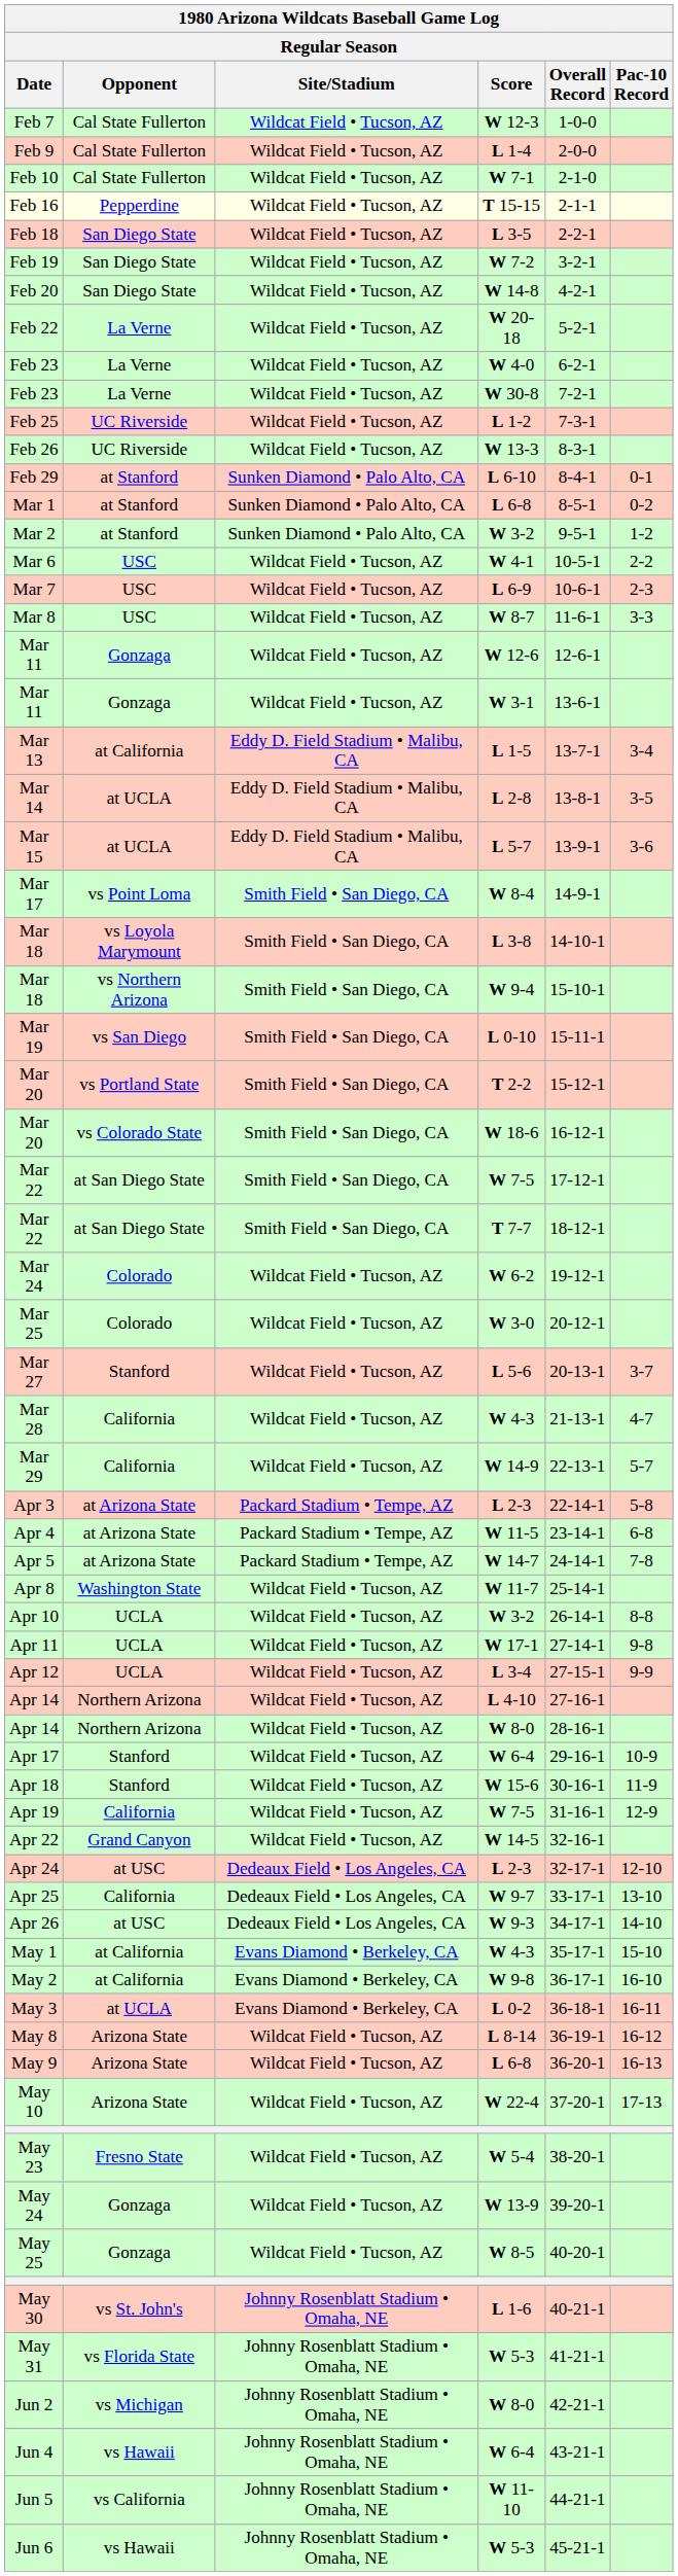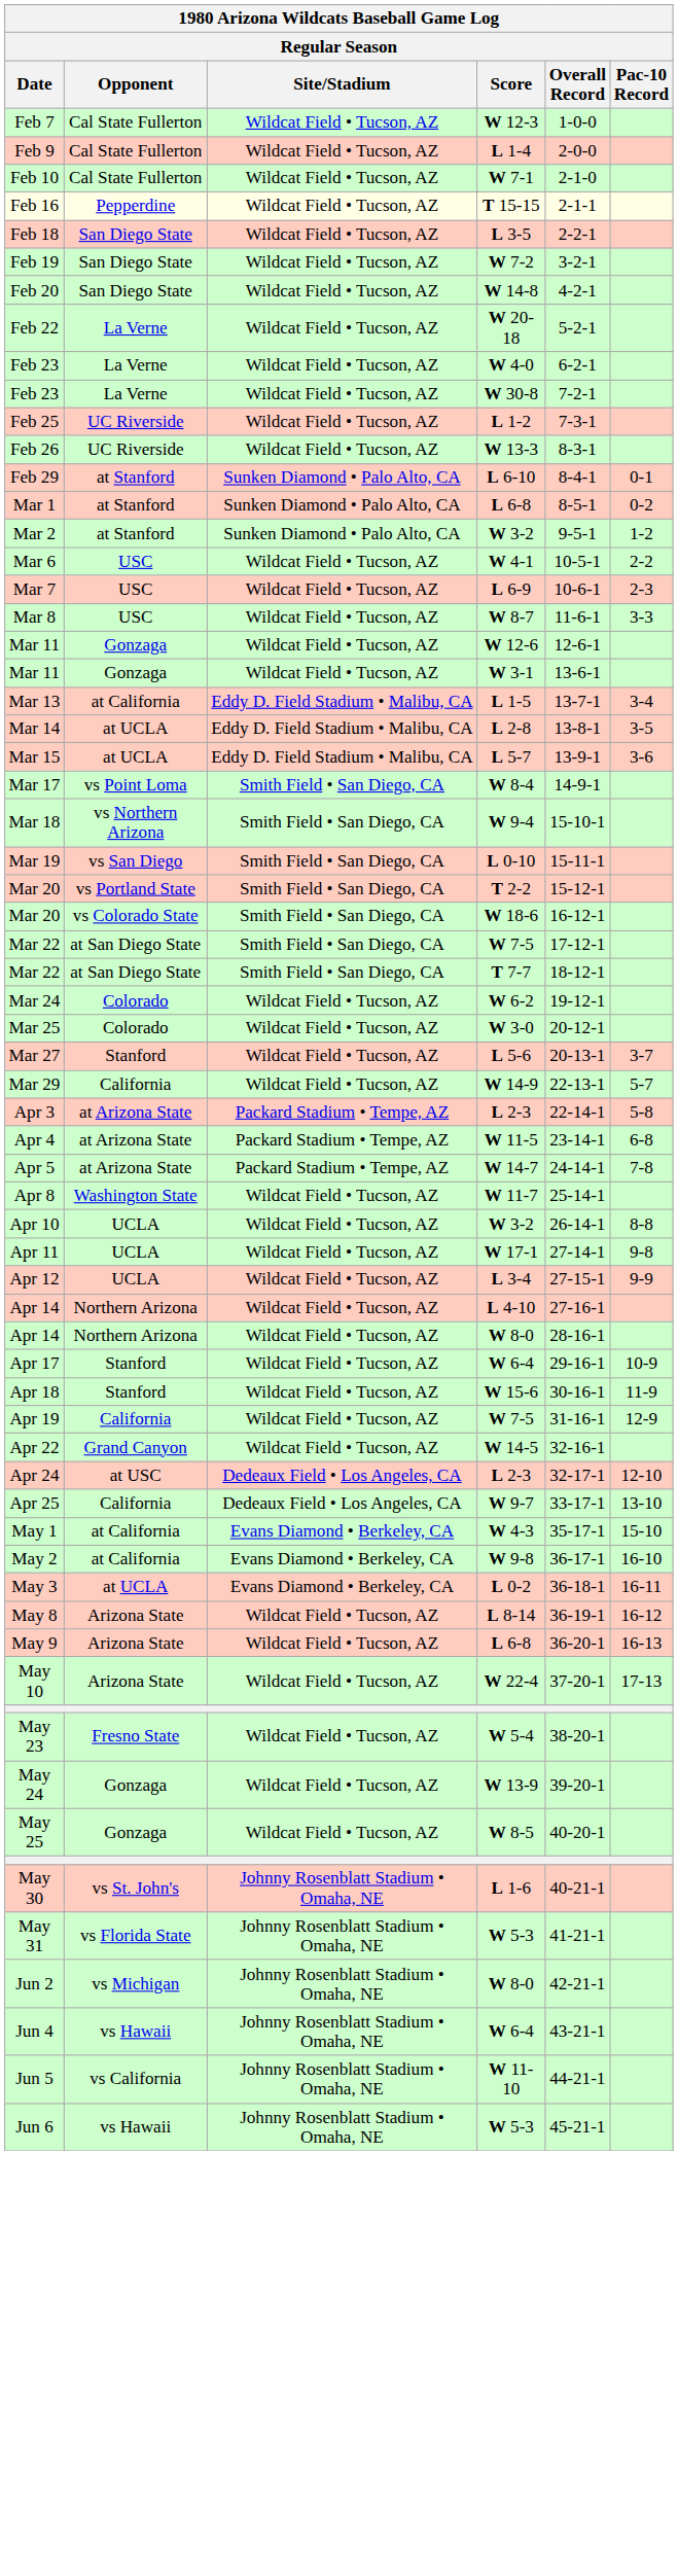- row: Mar 18 | vs Loyola Marymount | Smith Field • San Diego, CA | L 3-8 | 14-10-1
- row: Mar 28 | California | Wildcat Field • Tucson, AZ | W 4-3 | 21-13-1 | 4-7
- row: Apr 26 | at USC | Dedeaux Field • Los Angeles, CA | W 9-3 | 34-17-1 | 14-10
